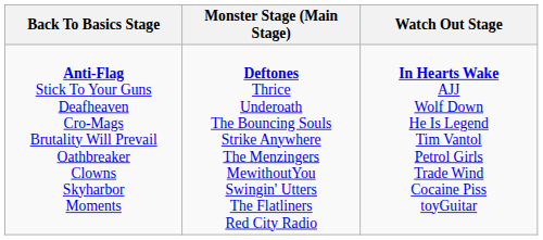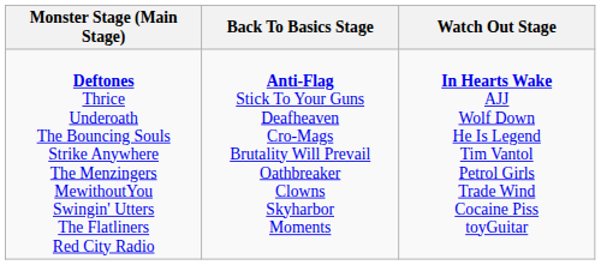columns swapped: Monster Stage (Main Stage) <-> Back To Basics Stage
